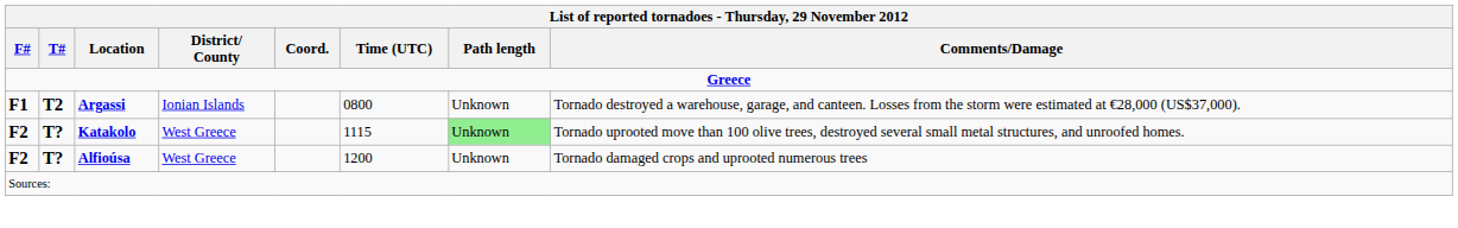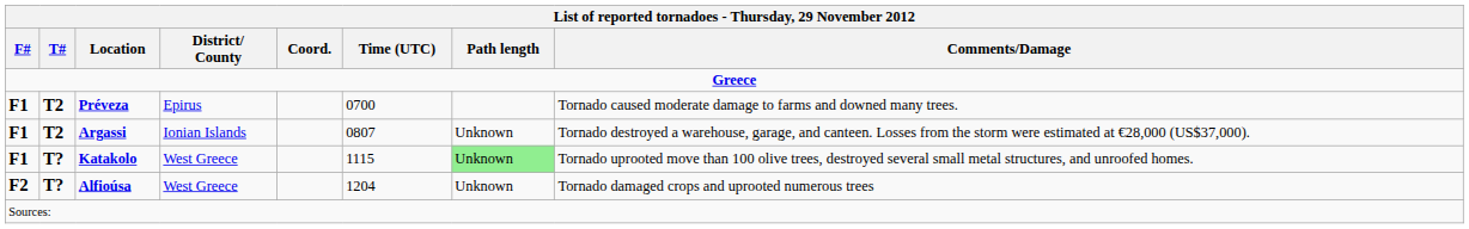+ row: F1 | T2 | Préveza | Epirus | 0700 | Tornado caused moderate damage to farms and downed many trees.
Argassi | Time (UTC): 0800 -> 0807
Katakolo | F#: F2 -> F1
Alfioúsa | Time (UTC): 1200 -> 1204
